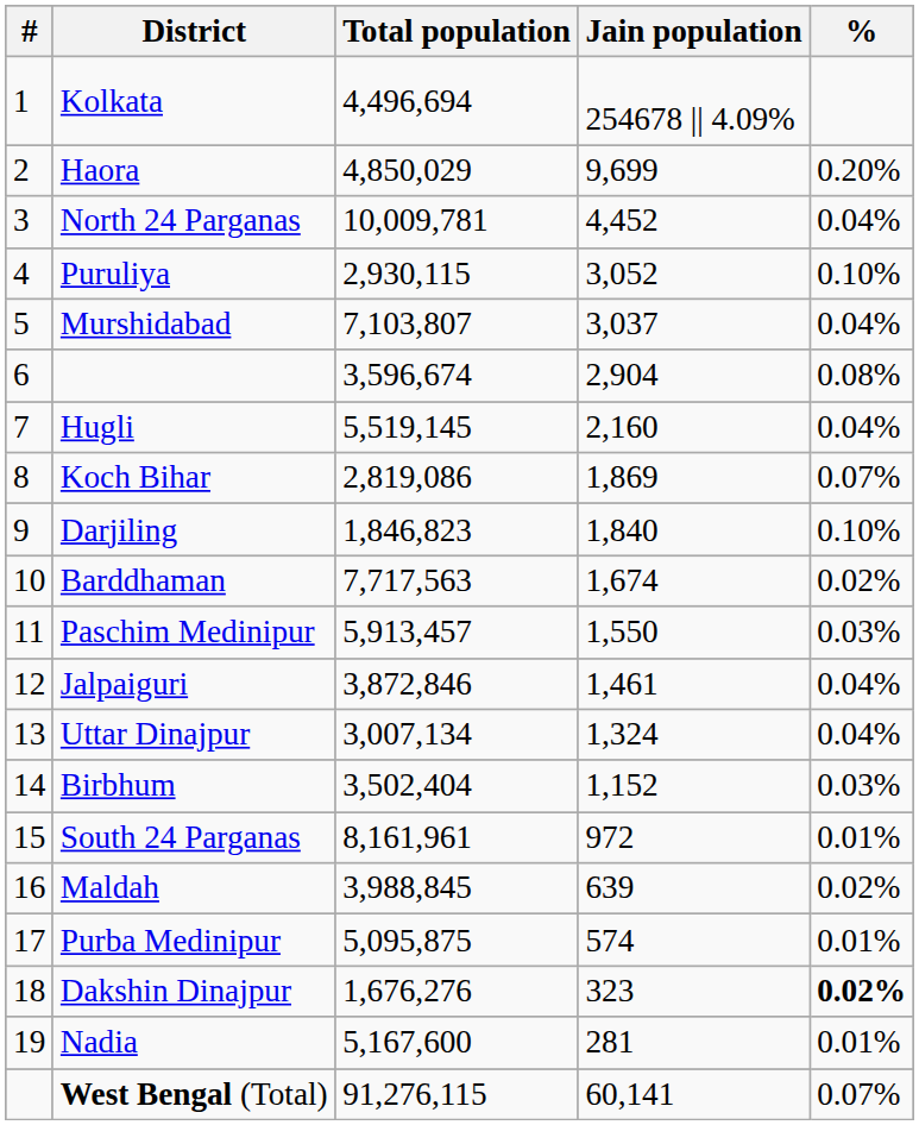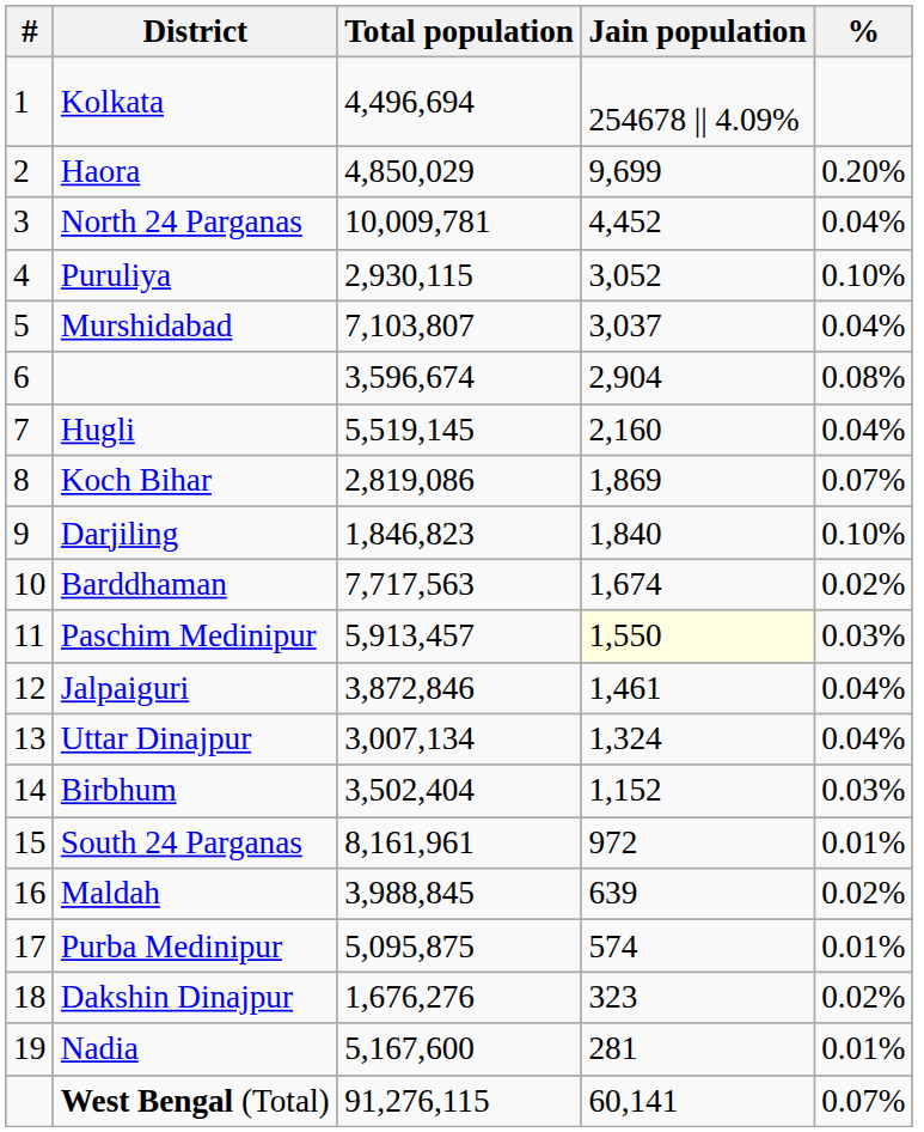Paschim Medinipur | Jain population: no background -> lightyellow background
Dakshin Dinajpur | %: bold -> normal
